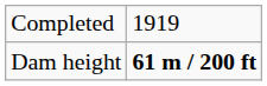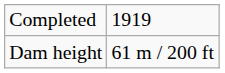Dam height | column 2: bold -> normal
